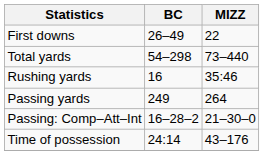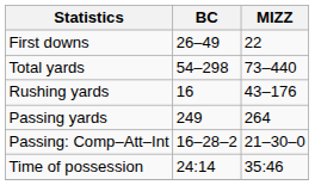Rushing yards | MIZZ: 35:46 -> 43–176
Time of possession | MIZZ: 43–176 -> 35:46
